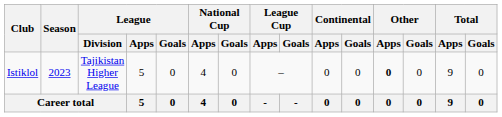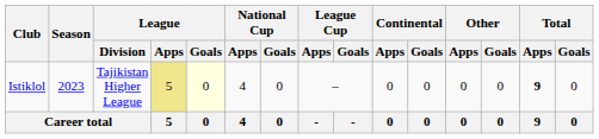Istiklol | League / Apps: no background -> khaki background
Istiklol | League / Goals: no background -> lightyellow background
Istiklol | Other / Apps: bold -> normal
Istiklol | Total / Apps: normal -> bold
